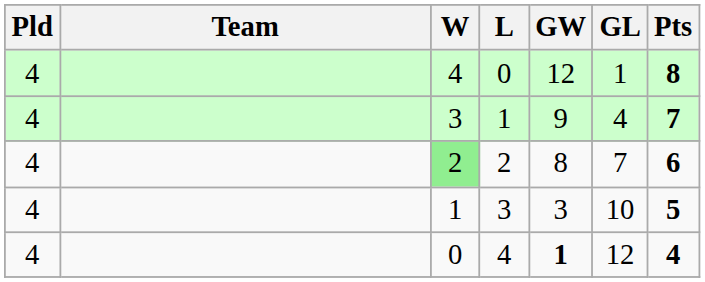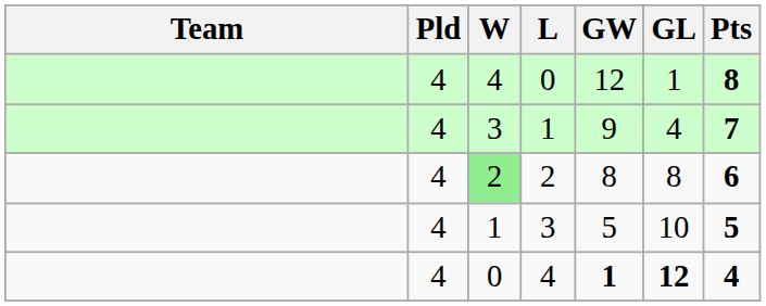columns swapped: Team <-> Pld
row 4 | GL: 7 -> 8
row 5 | GW: 3 -> 5
row 6 | GL: normal -> bold
